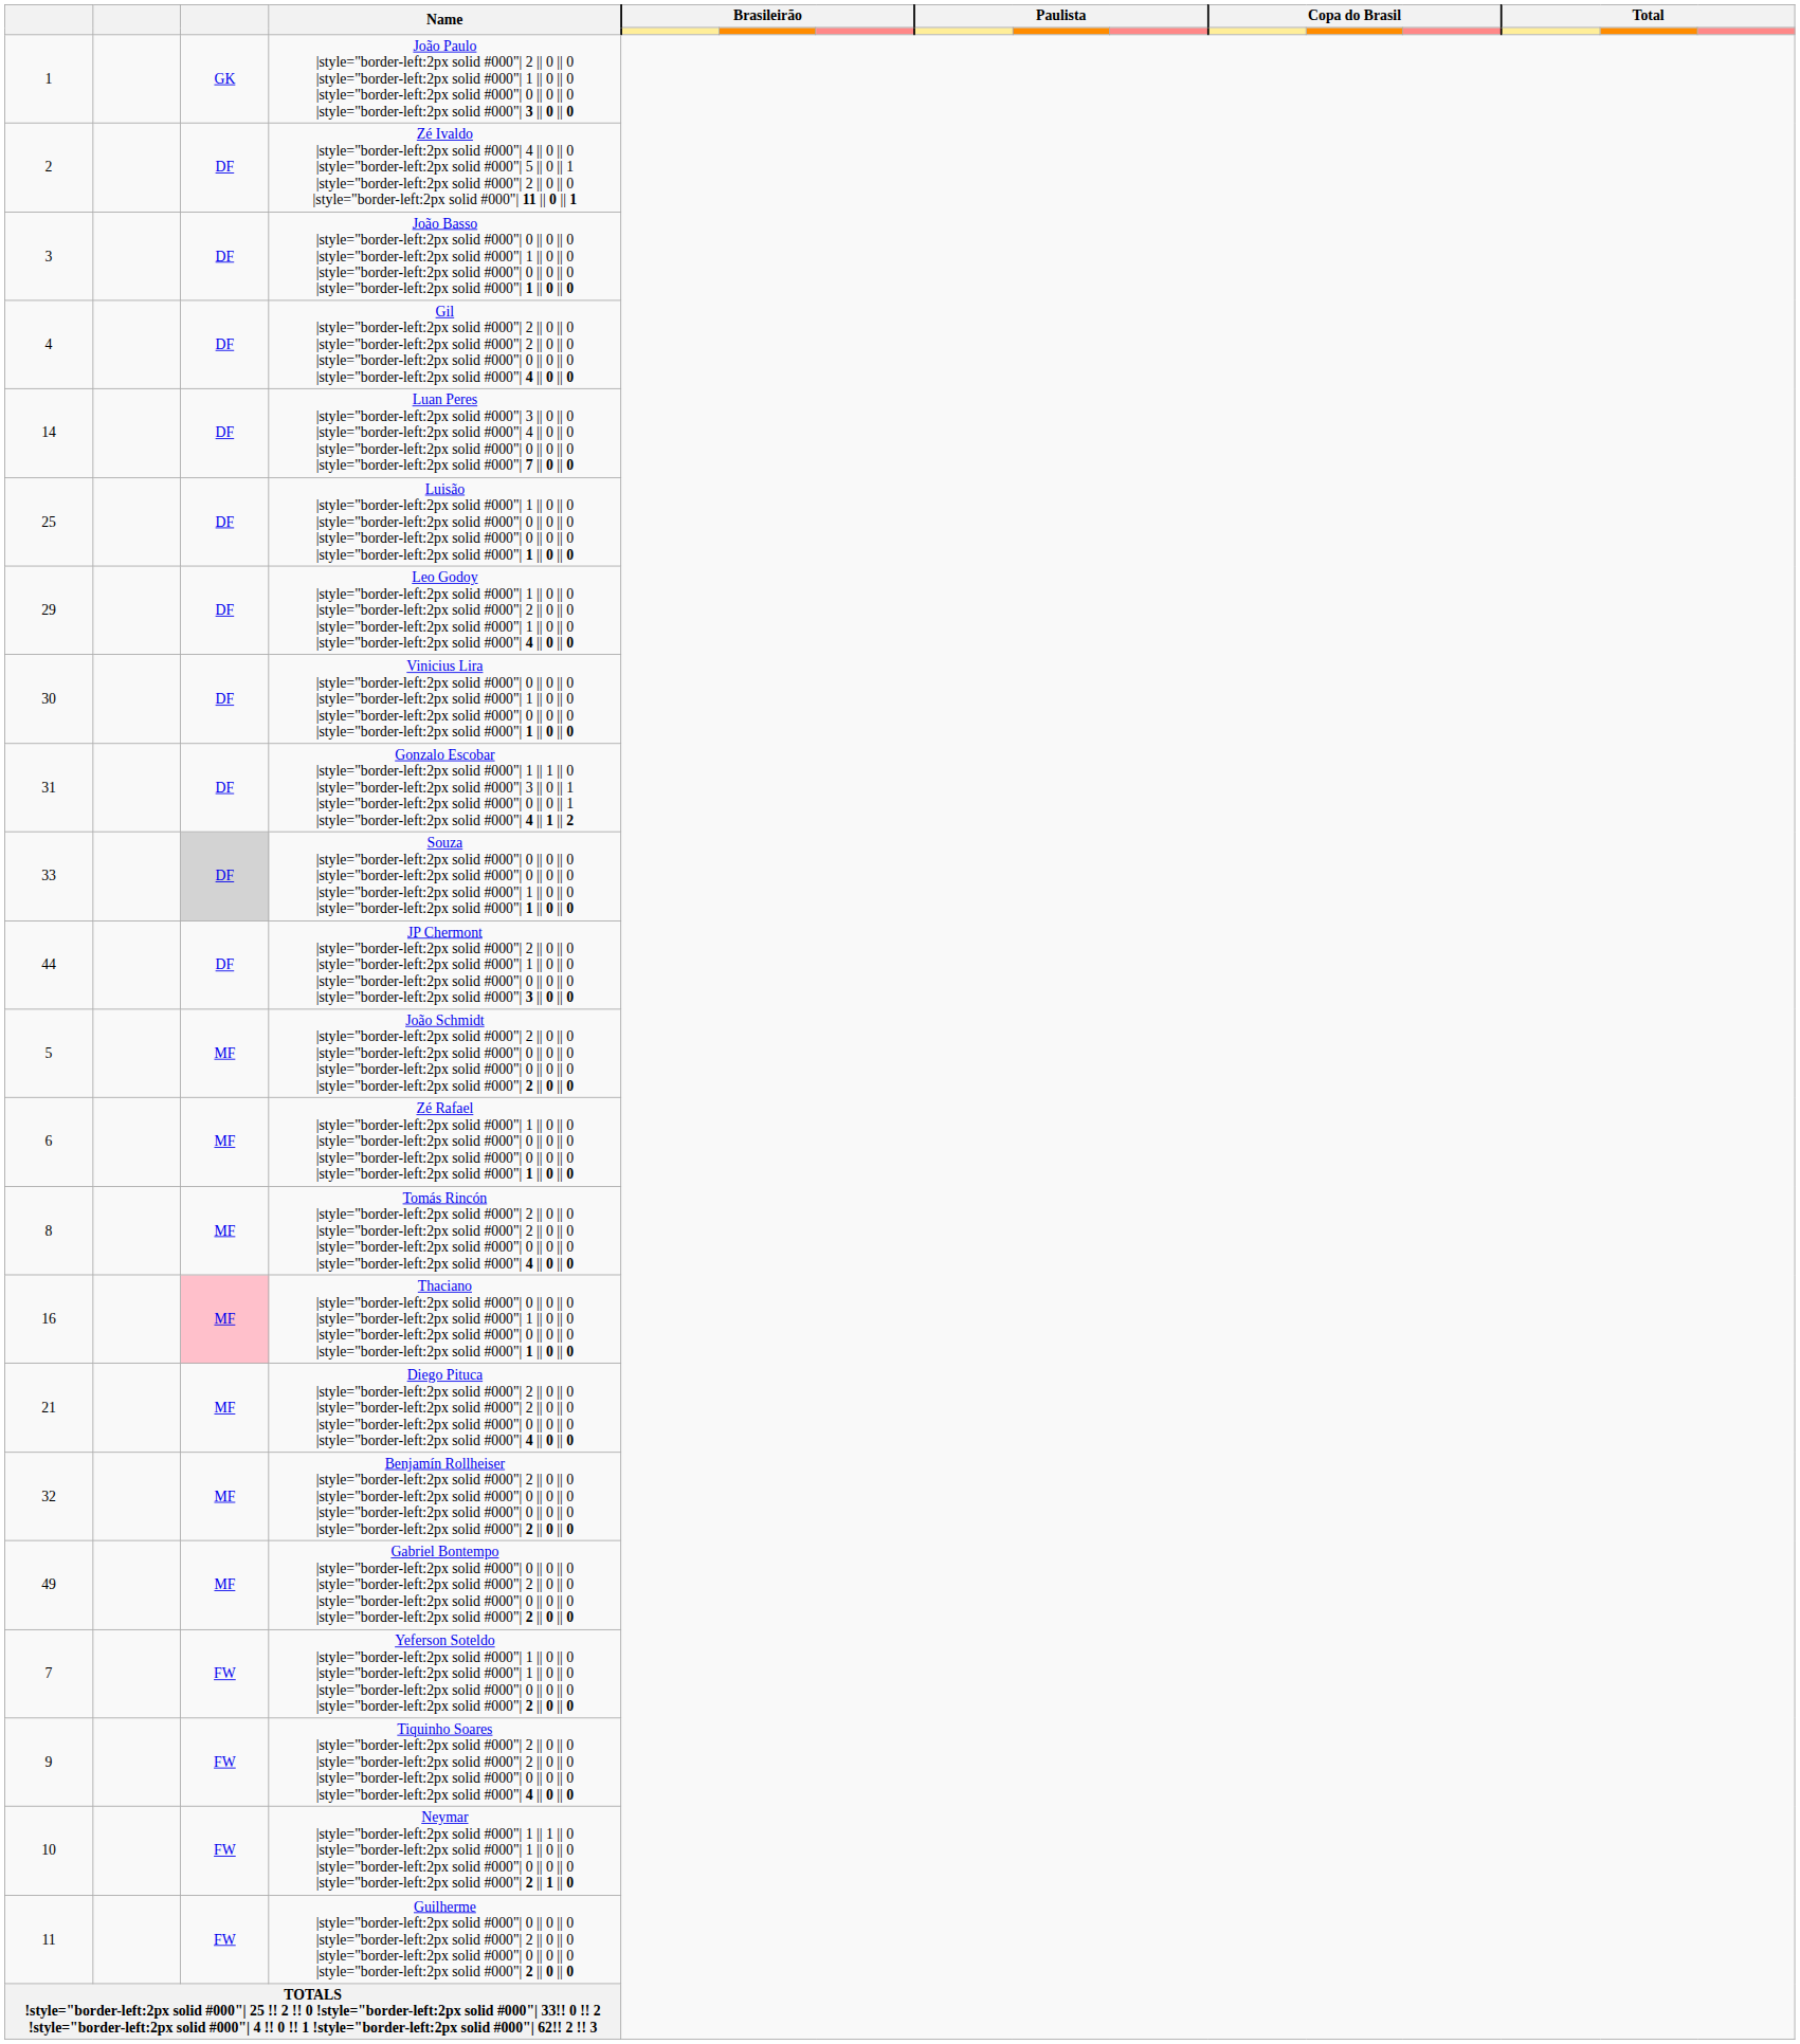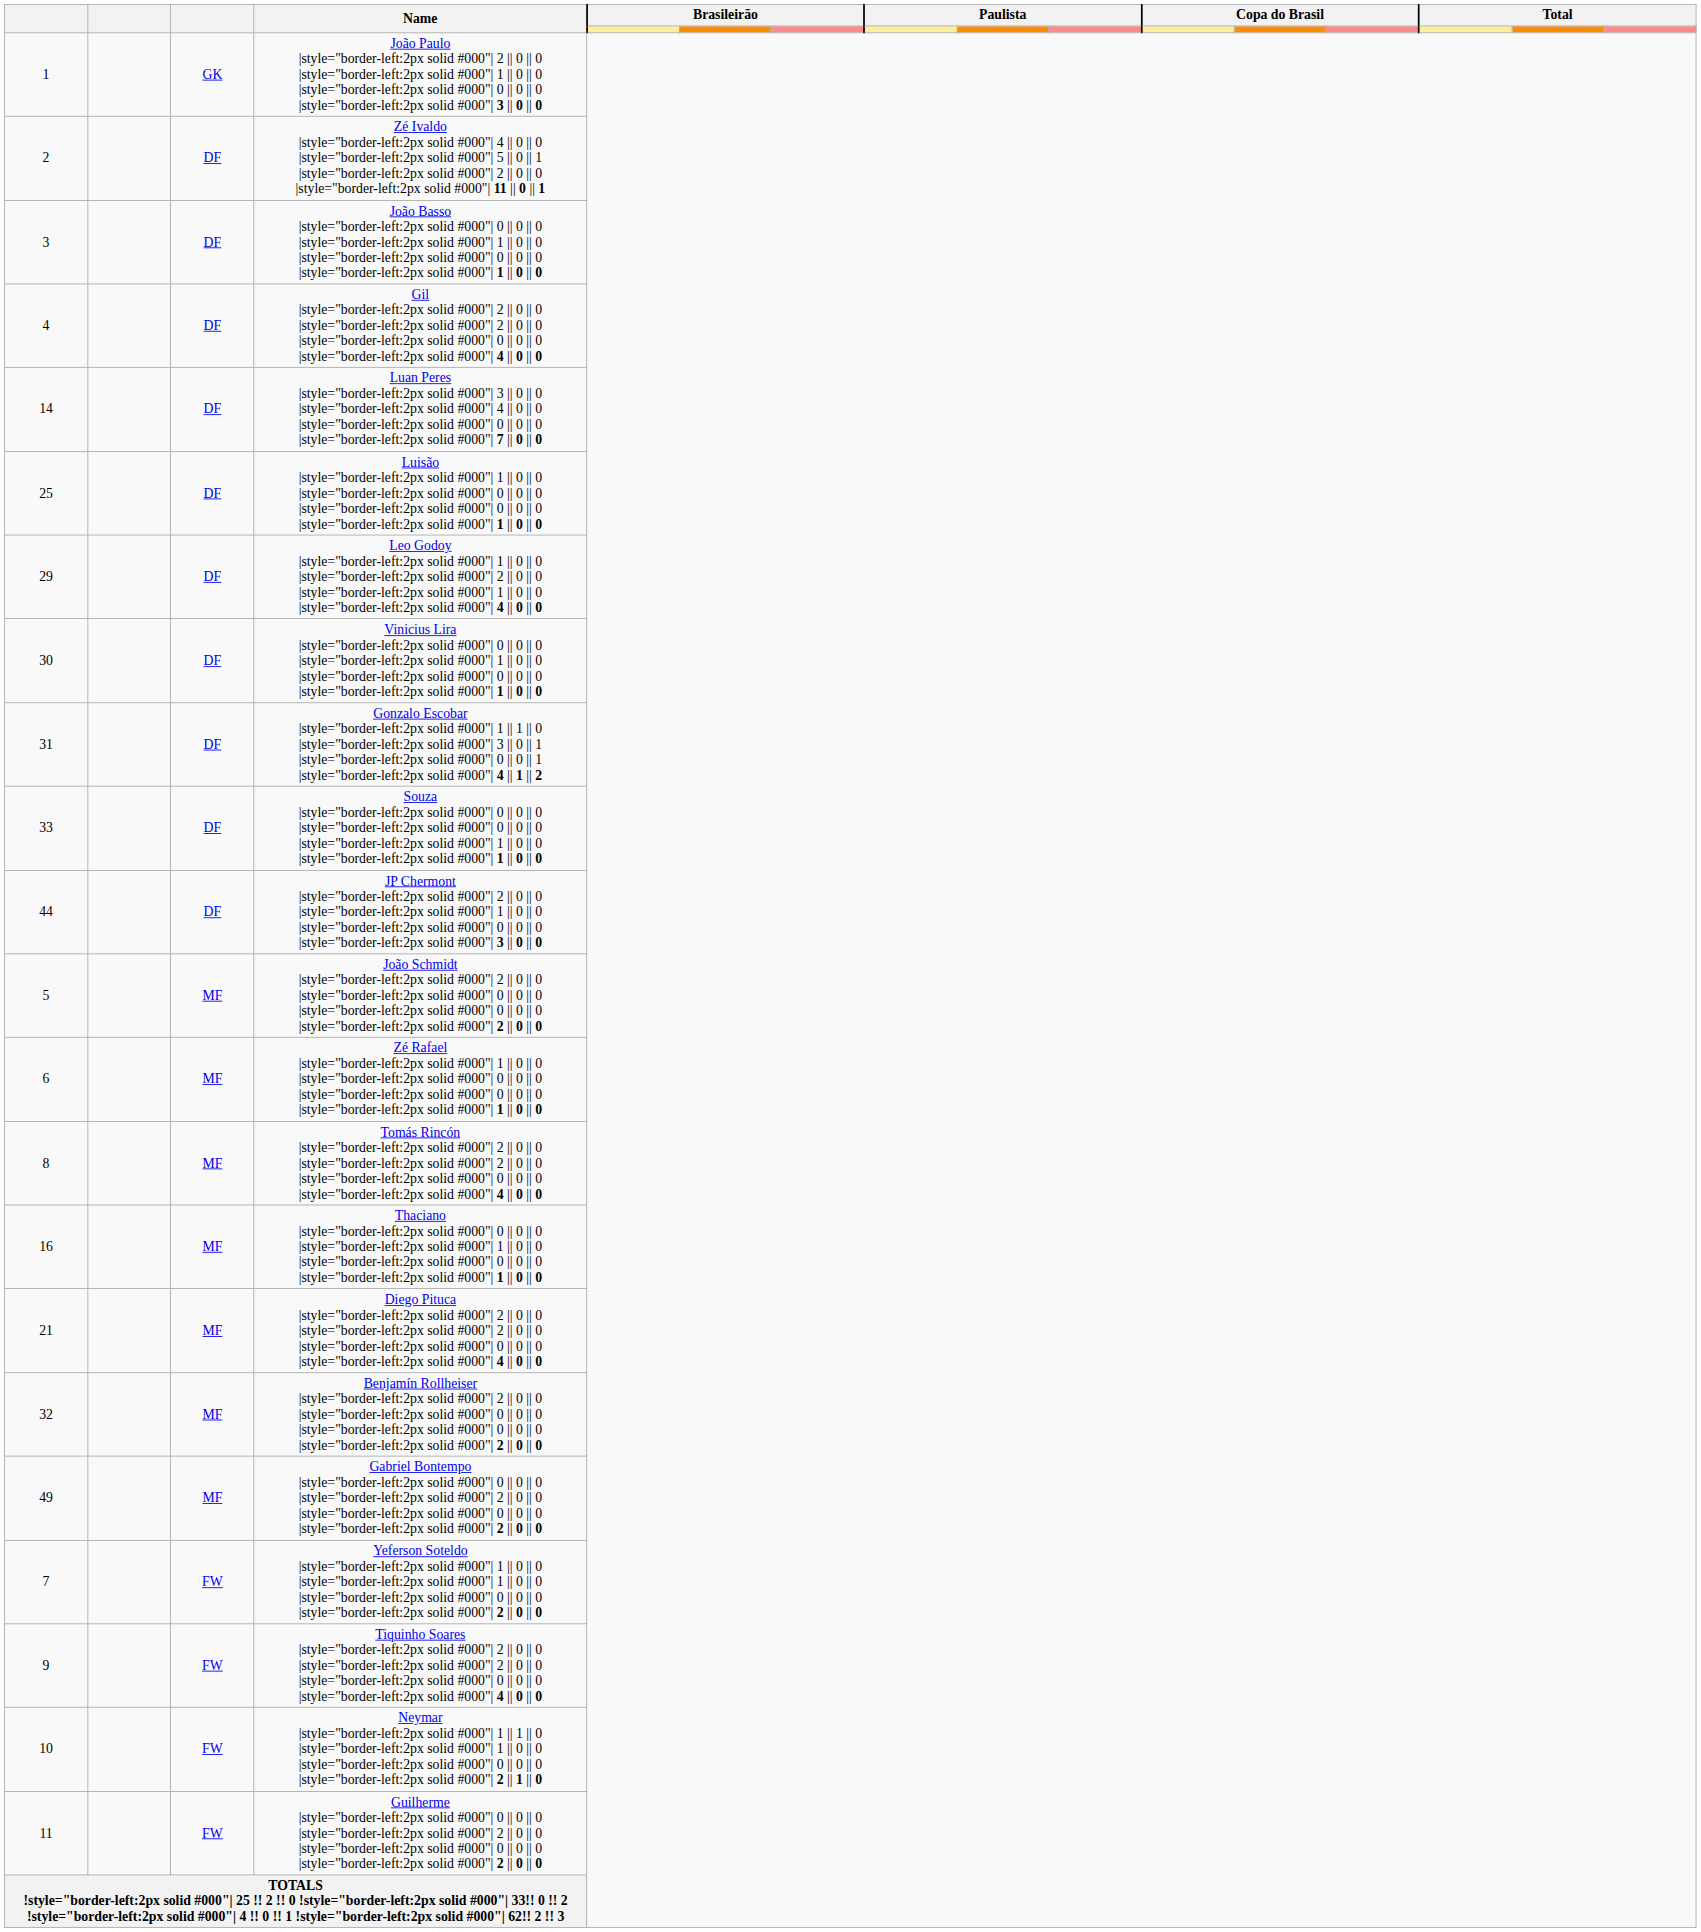row 12 | column 3: lightgrey background -> no background
row 17 | column 3: pink background -> no background
